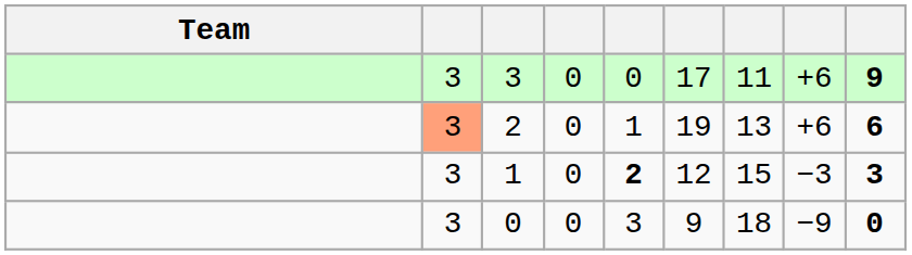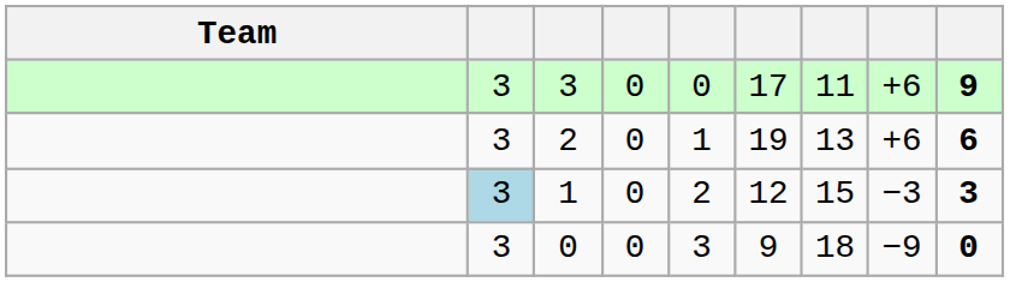row 3 | column 2: lightsalmon background -> no background
row 4 | column 2: no background -> lightblue background
row 4 | column 5: bold -> normal
